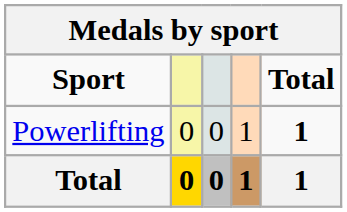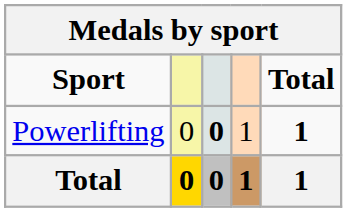Powerlifting | column 3: normal -> bold
